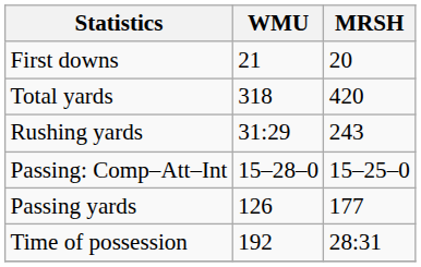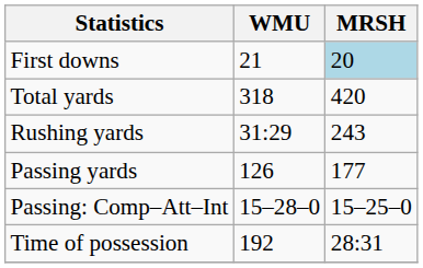First downs | MRSH: no background -> lightblue background
rows swapped: Passing yards <-> Passing: Comp–Att–Int
